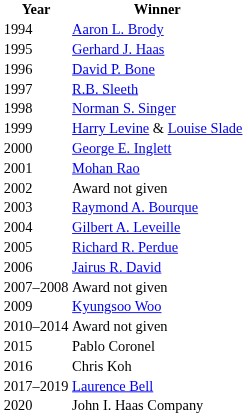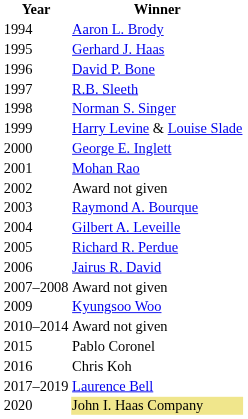row 21 | Winner: no background -> khaki background
